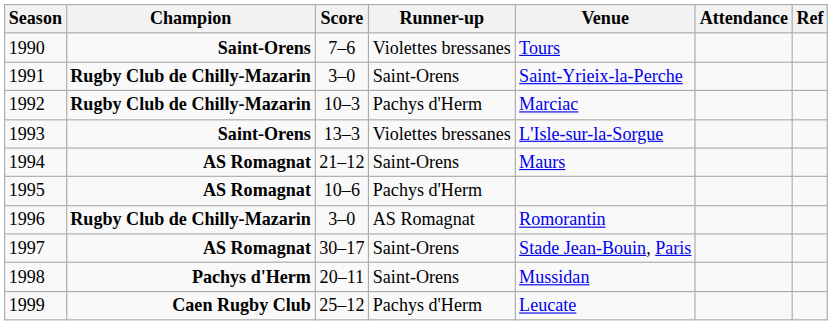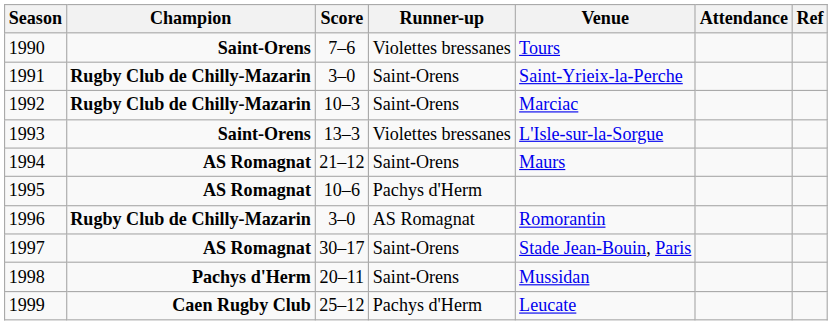1992 | Runner-up: Pachys d'Herm -> Saint-Orens
